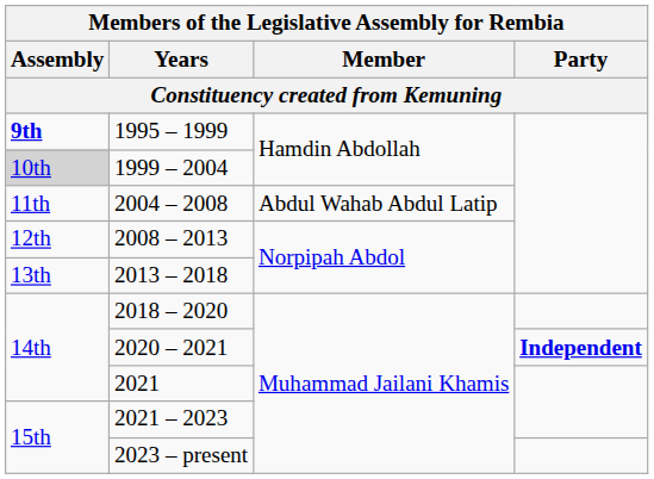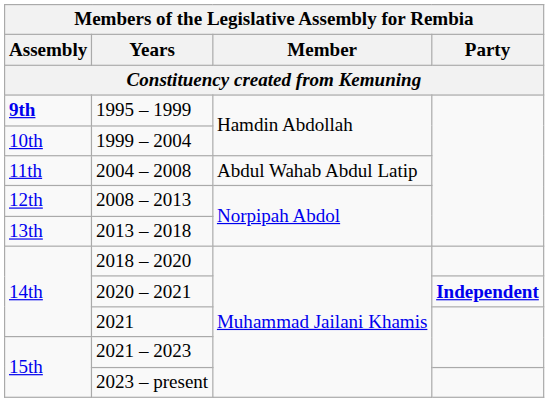1999 – 2004 | Assembly: lightgrey background -> no background
